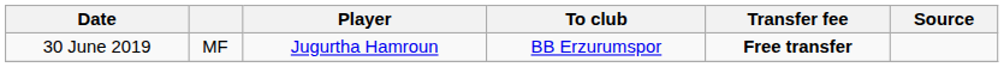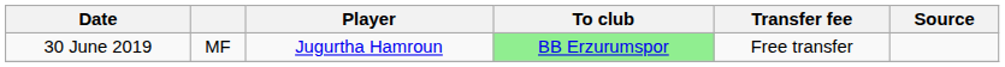30 June 2019 | To club: no background -> lightgreen background
30 June 2019 | Transfer fee: bold -> normal
